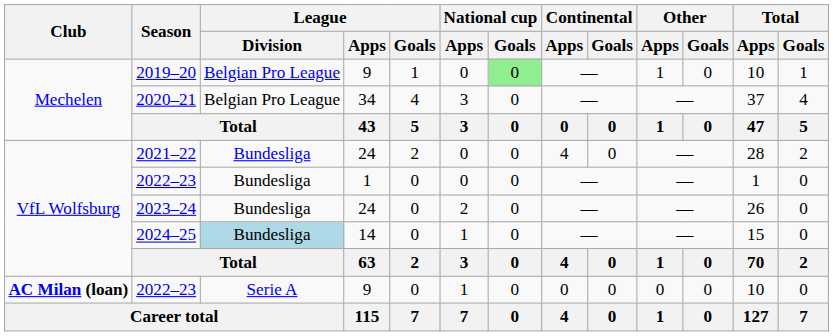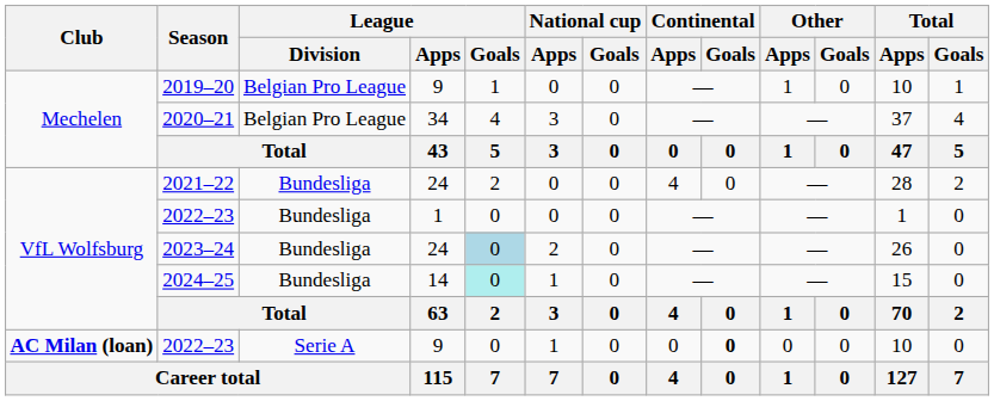2019–20 | National cup / Goals: lightgreen background -> no background
2023–24 | League / Goals: no background -> lightblue background
2024–25 | League / Division: lightblue background -> no background
2024–25 | League / Goals: no background -> paleturquoise background
2022–23 / 9 | Continental / Goals: normal -> bold
